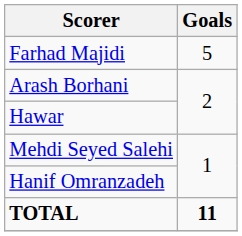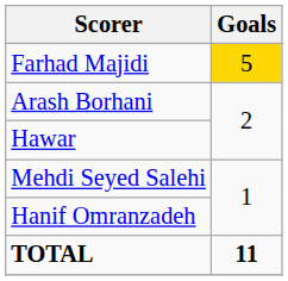Farhad Majidi | Goals: no background -> gold background
